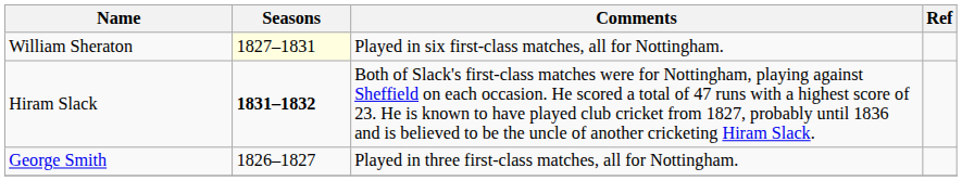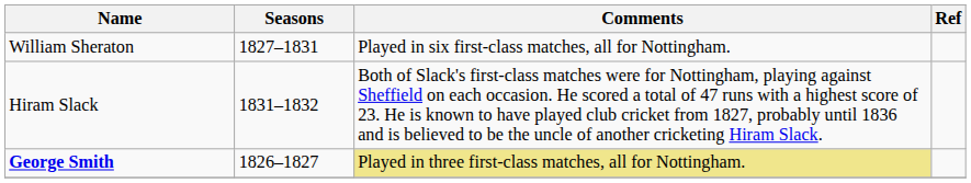row 2 | Seasons: lightyellow background -> no background
row 3 | Seasons: bold -> normal
row 4 | Name: normal -> bold
row 4 | Comments: no background -> khaki background
